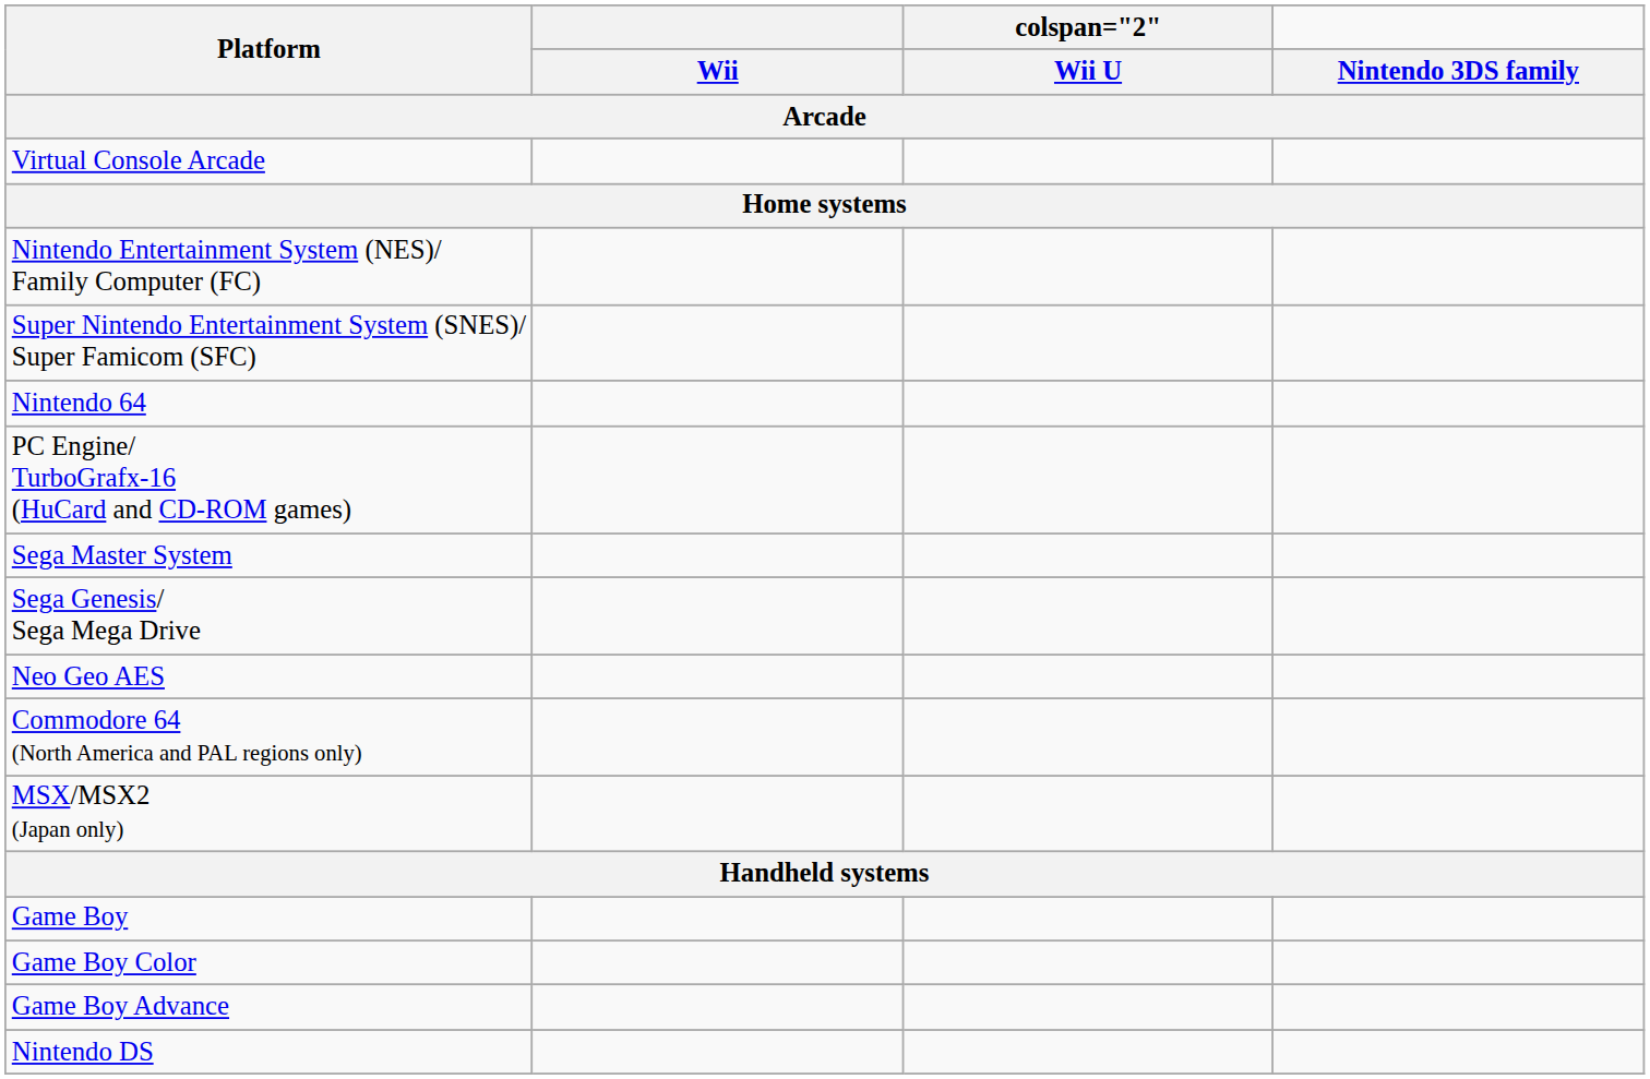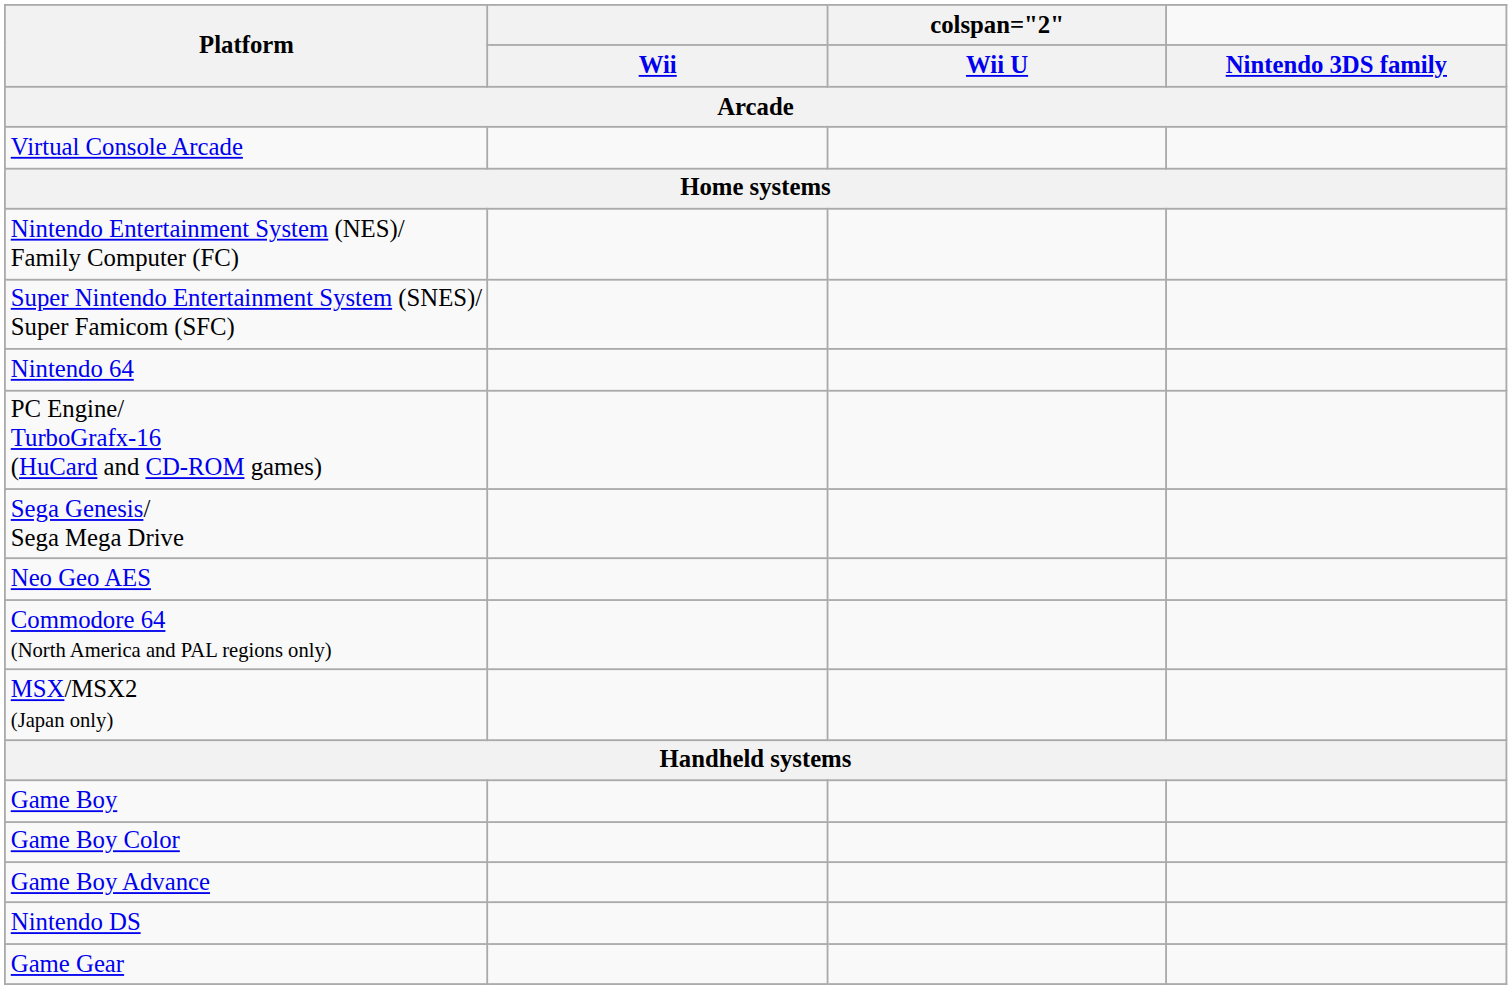- row: Sega Master System
+ row: Game Gear
